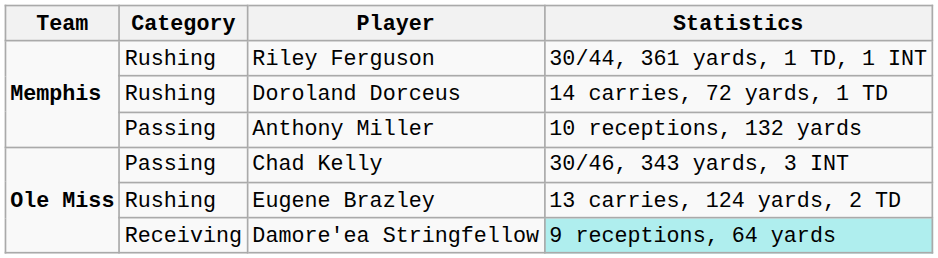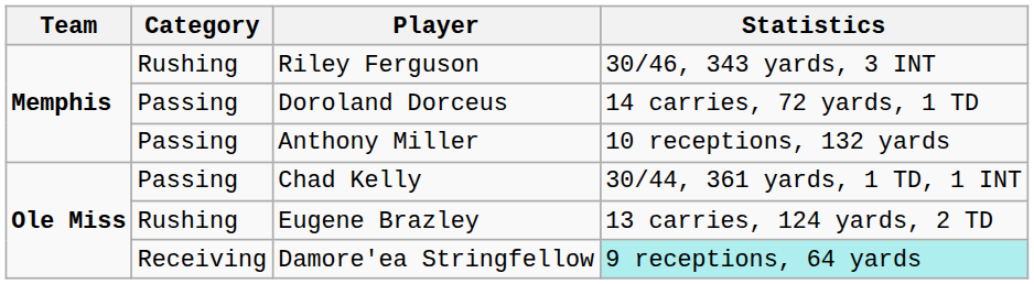Riley Ferguson | Statistics: 30/44, 361 yards, 1 TD, 1 INT -> 30/46, 343 yards, 3 INT
Doroland Dorceus | Category: Rushing -> Passing
Chad Kelly | Statistics: 30/46, 343 yards, 3 INT -> 30/44, 361 yards, 1 TD, 1 INT
